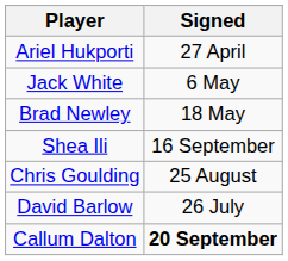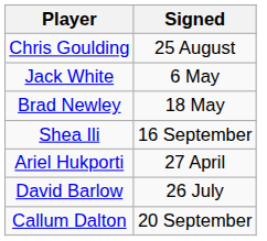rows swapped: Ariel Hukporti <-> Chris Goulding
Callum Dalton | Signed: bold -> normal
